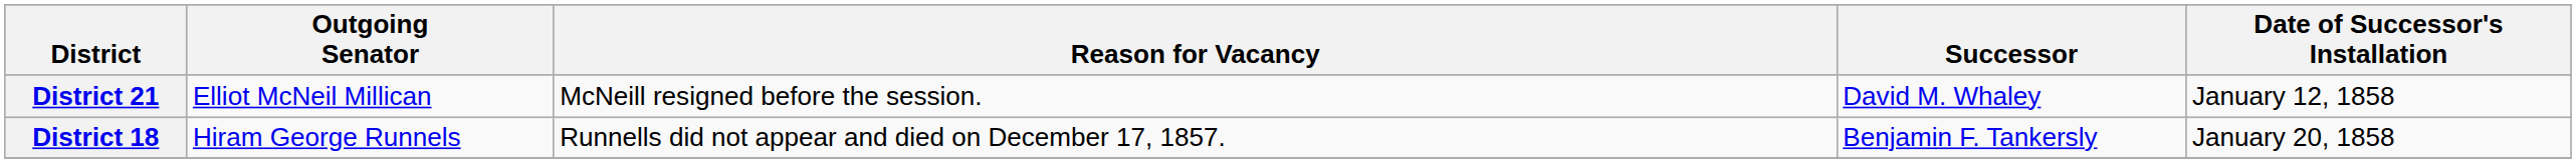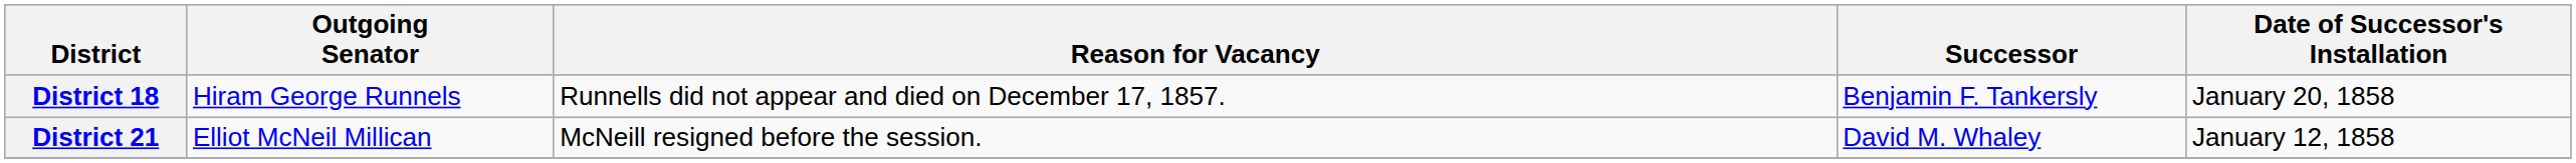rows swapped: District 18 <-> District 21
